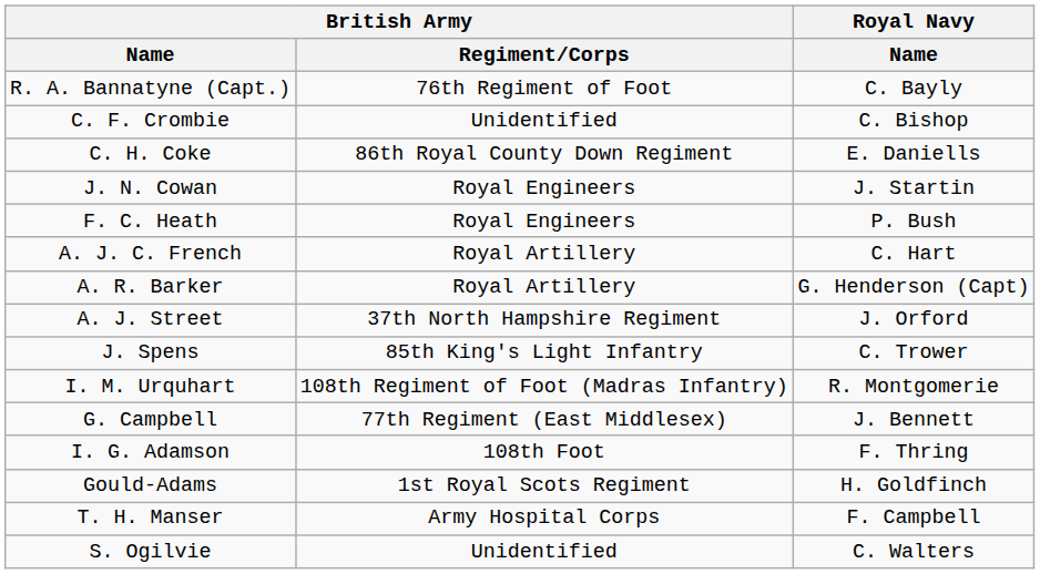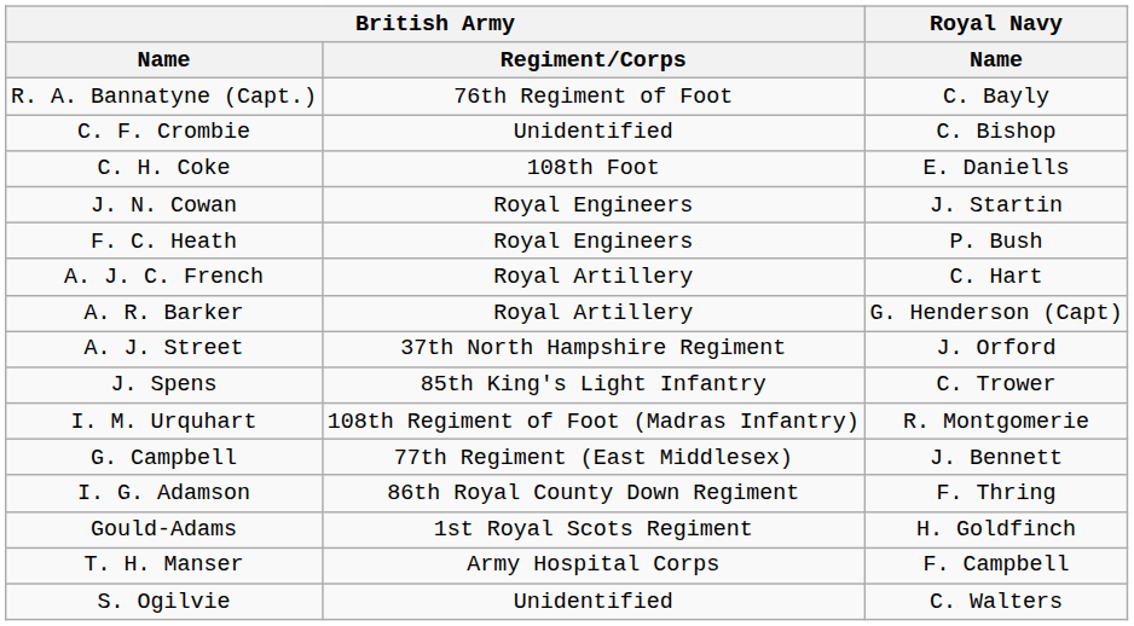C. H. Coke | British Army / Regiment/Corps: 86th Royal County Down Regiment -> 108th Foot
I. G. Adamson | British Army / Regiment/Corps: 108th Foot -> 86th Royal County Down Regiment
